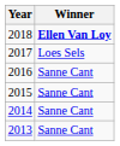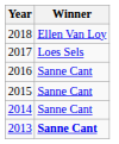2018 | Winner: bold -> normal
2013 | Winner: normal -> bold
